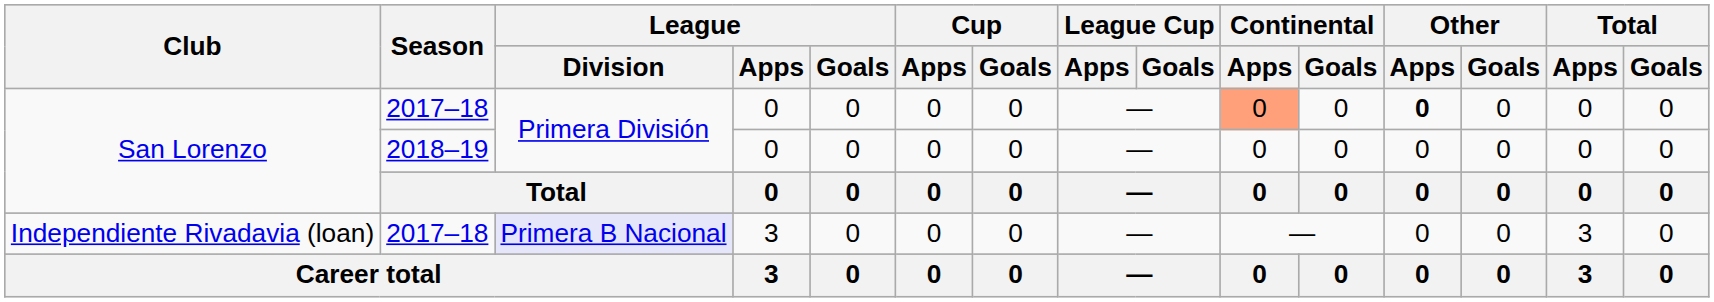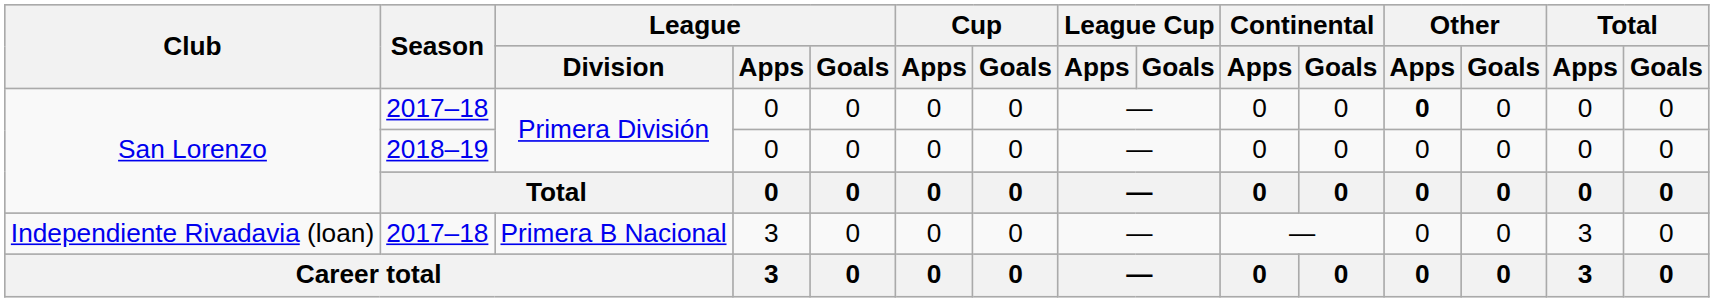San Lorenzo / 2017–18 | Continental / Apps: lightsalmon background -> no background
Independiente Rivadavia (loan) | League / Division: lavender background -> no background
